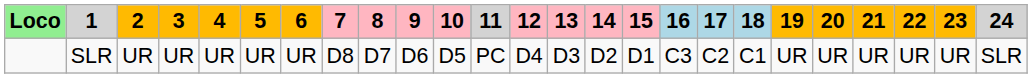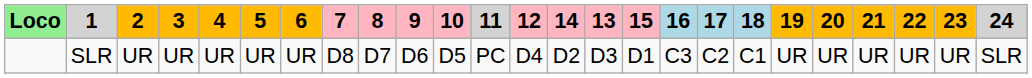columns swapped: 13 <-> 14
